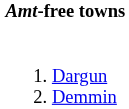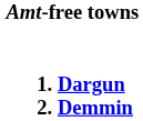row 2 | column 1: normal -> bold
